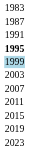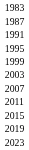1995 | column 1: bold -> normal
1999 | column 1: lightblue background -> no background
